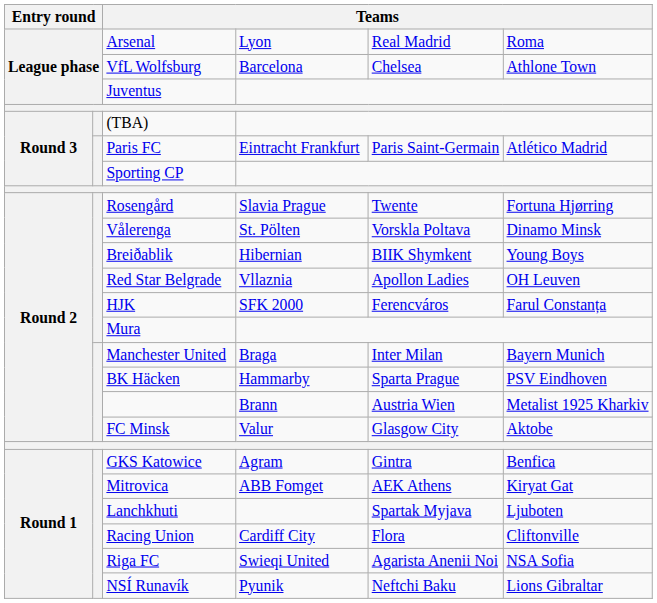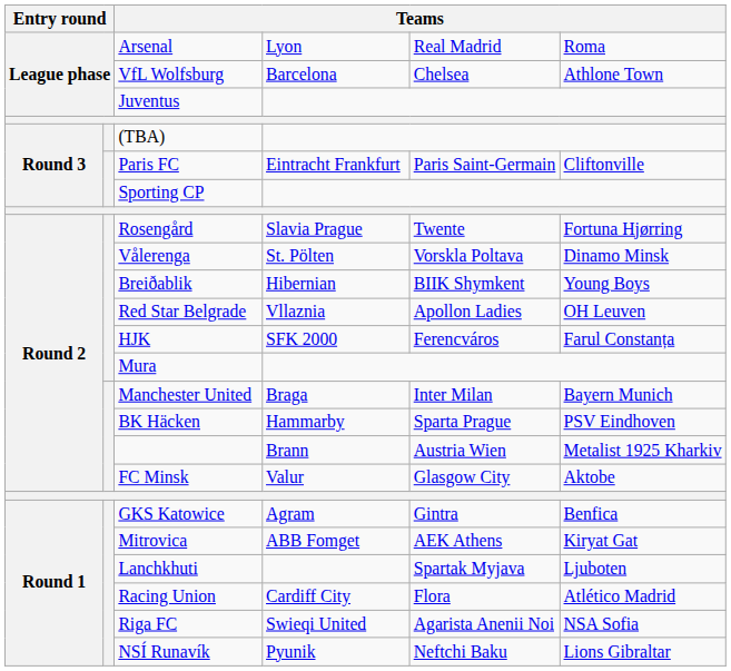Paris FC | column 6: Atlético Madrid -> Cliftonville
Racing Union | column 6: Cliftonville -> Atlético Madrid
